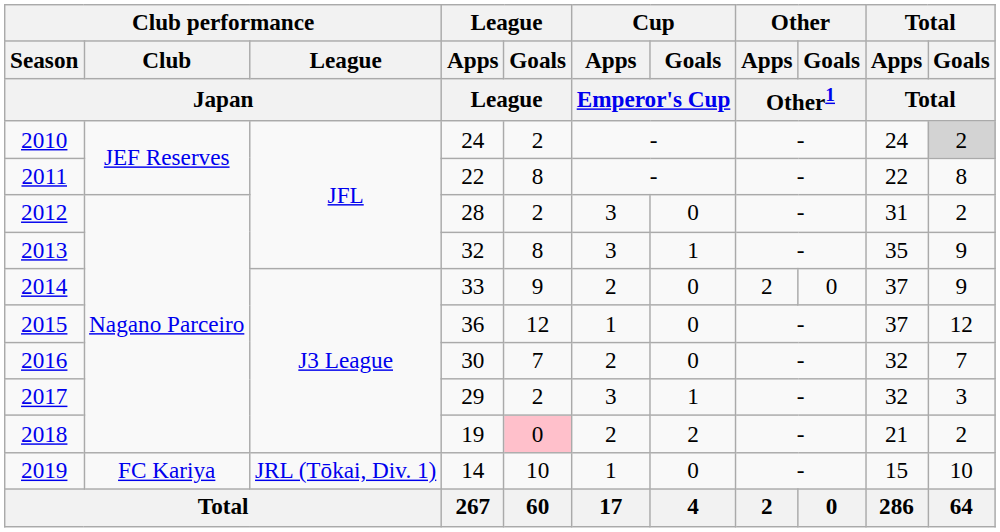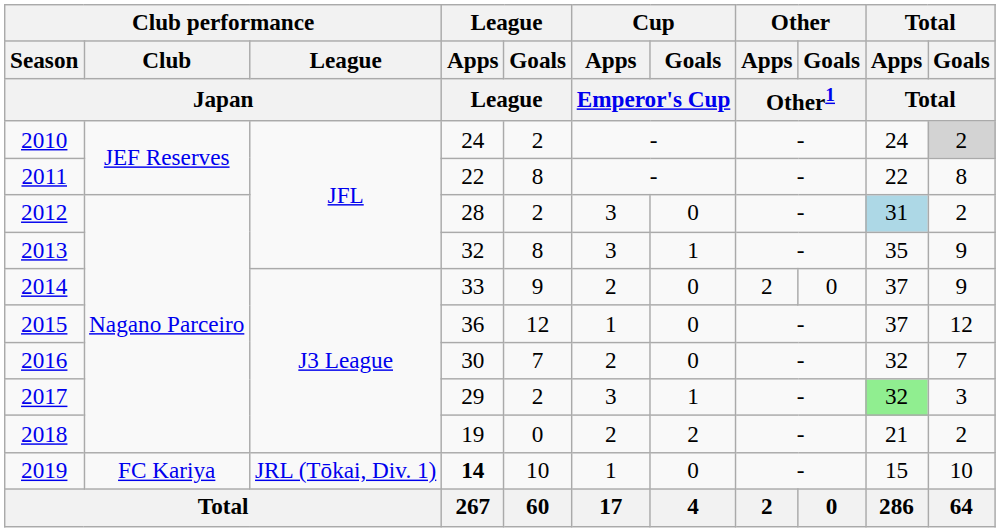2012 | Total / Apps / Total: no background -> lightblue background
2017 | Total / Apps / Total: no background -> lightgreen background
2018 | League / Goals / League: pink background -> no background
2019 | League / Apps / League: normal -> bold
